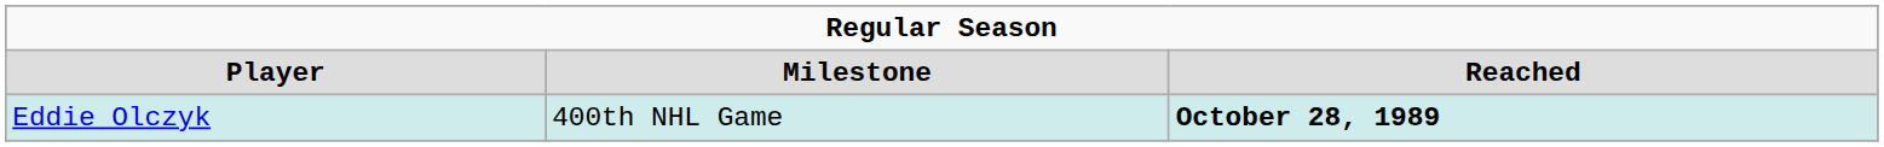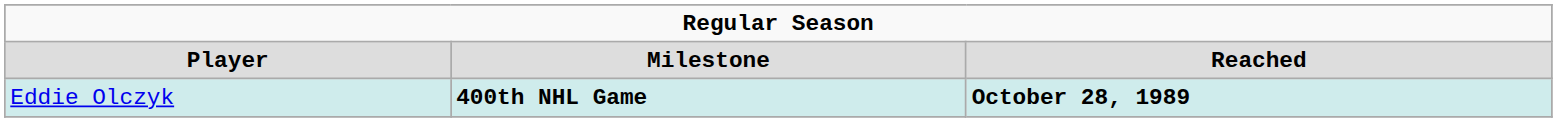Eddie Olczyk | column 2: normal -> bold
